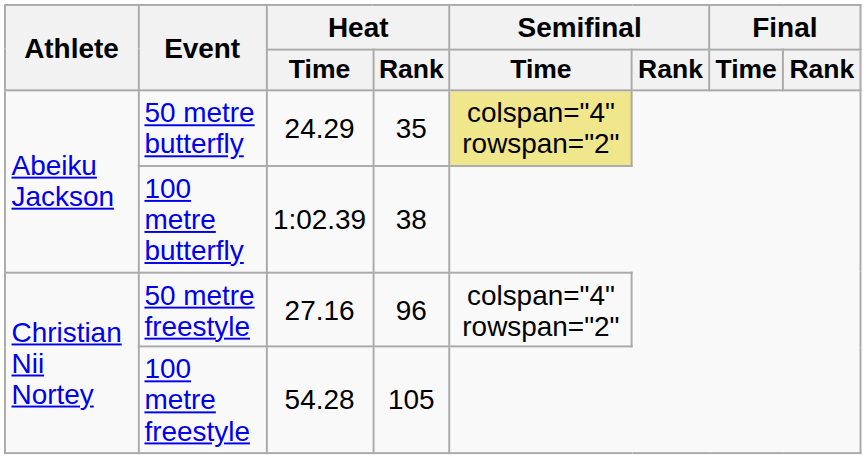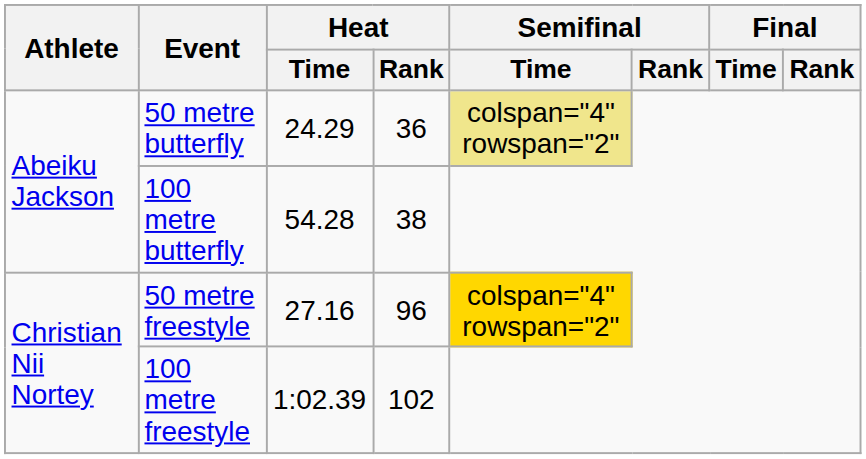50 metre butterfly | Heat / Rank: 35 -> 36
100 metre butterfly | Heat / Time: 1:02.39 -> 54.28
50 metre freestyle | Semifinal / Time: no background -> gold background
100 metre freestyle | Heat / Time: 54.28 -> 1:02.39
100 metre freestyle | Heat / Rank: 105 -> 102
